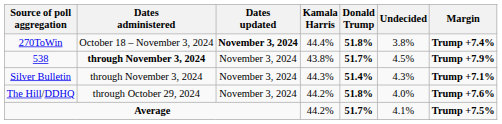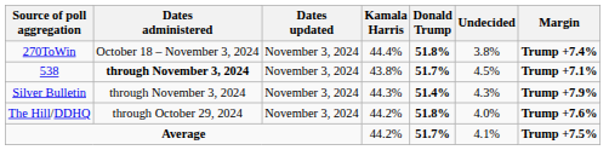270ToWin | Dates updated: bold -> normal
538 | Margin: Trump +7.9% -> Trump +7.1%
Silver Bulletin | Margin: Trump +7.1% -> Trump +7.9%
